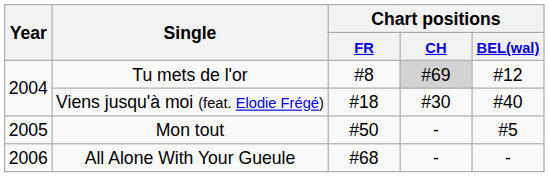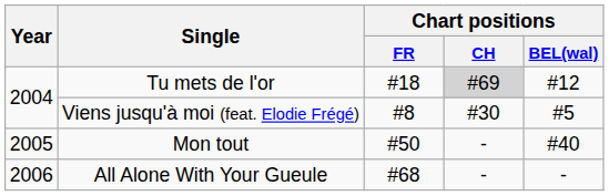Tu mets de l'or | Chart positions / FR: #8 -> #18
Viens jusqu'à moi (feat. Elodie Frégé) | Chart positions / FR: #18 -> #8
Viens jusqu'à moi (feat. Elodie Frégé) | Chart positions / BEL(wal): #40 -> #5
Mon tout | Chart positions / BEL(wal): #5 -> #40
